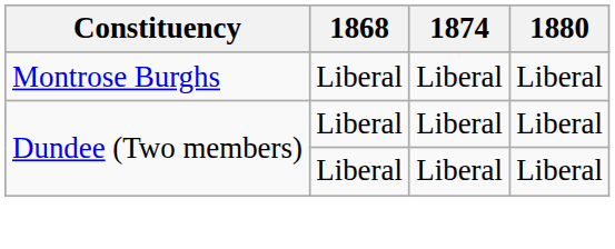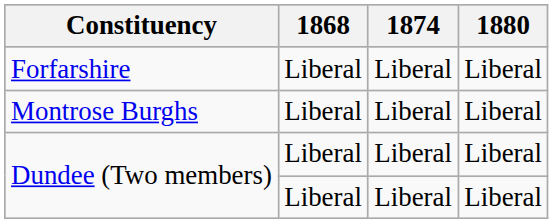+ row: Forfarshire | Liberal | Liberal | Liberal
